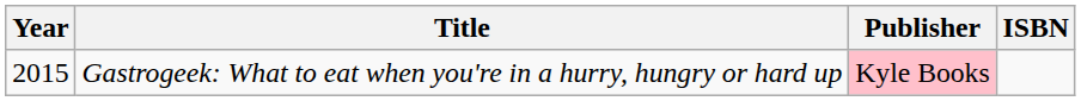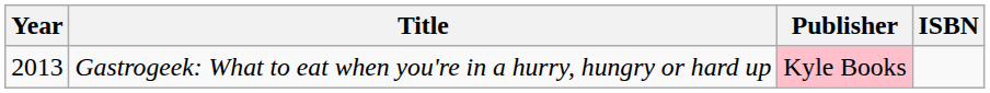row 2 | Year: 2015 -> 2013
